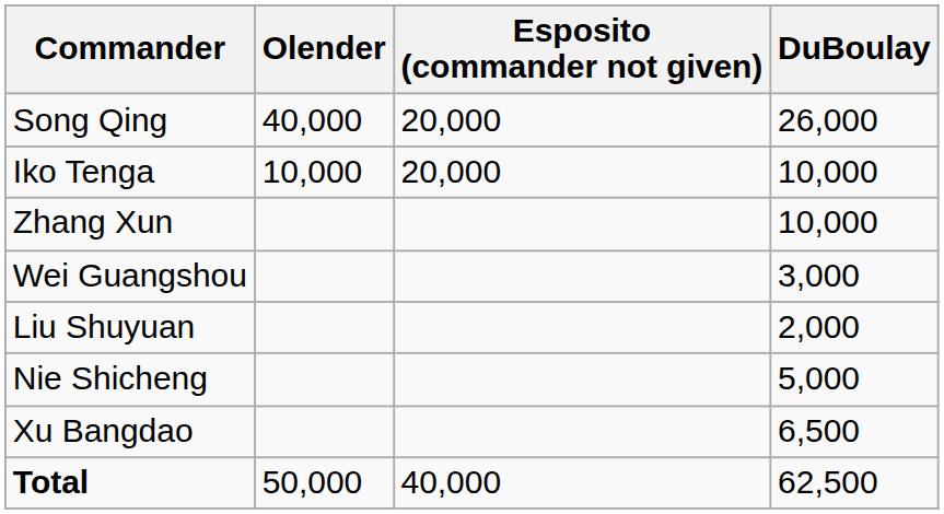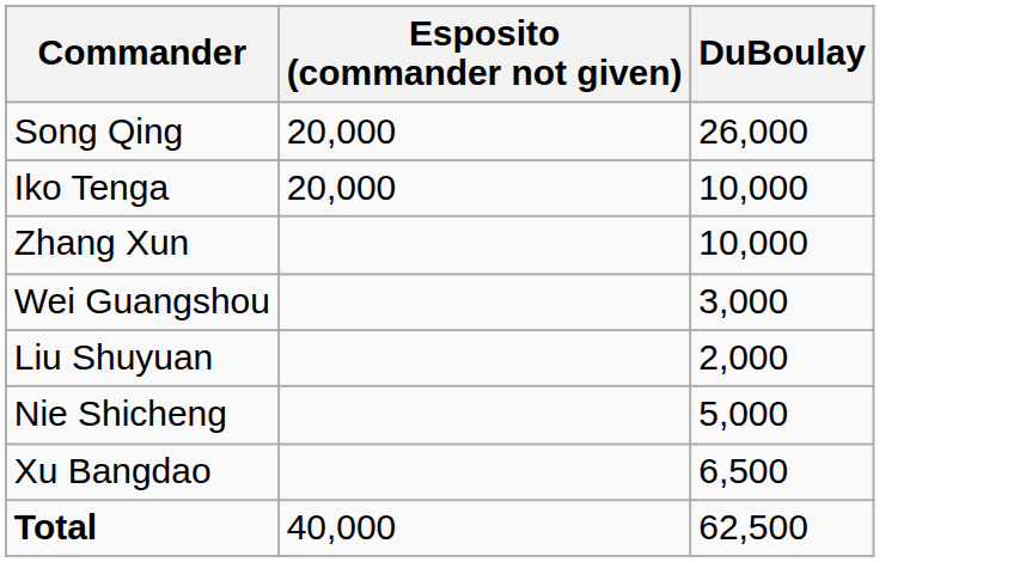- column: Olender | 40,000 | 10,000 | 50,000
